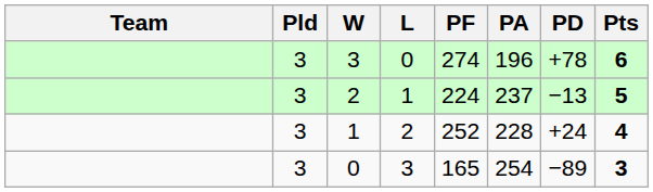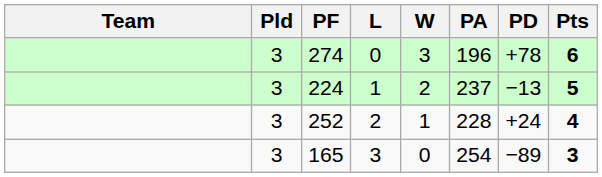columns swapped: W <-> PF
